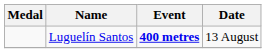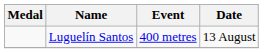Luguelín Santos | Event: bold -> normal
